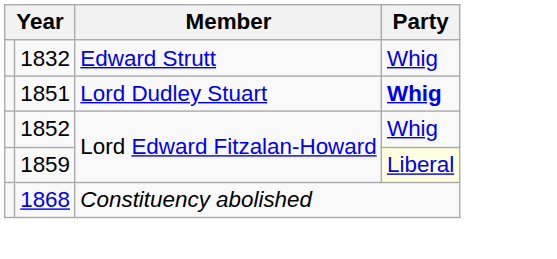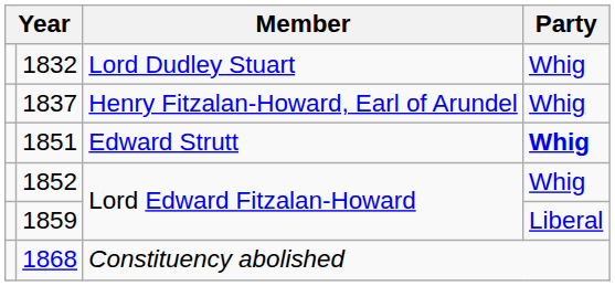1832 | Member: Edward Strutt -> Lord Dudley Stuart
+ row: 1837 | Henry Fitzalan-Howard, Earl of Arundel | Whig
1851 | Member: Lord Dudley Stuart -> Edward Strutt
1859 | Party: lightyellow background -> no background
